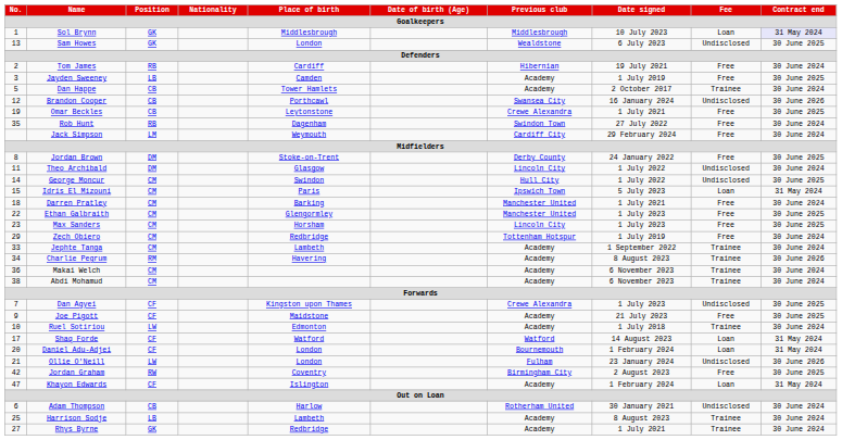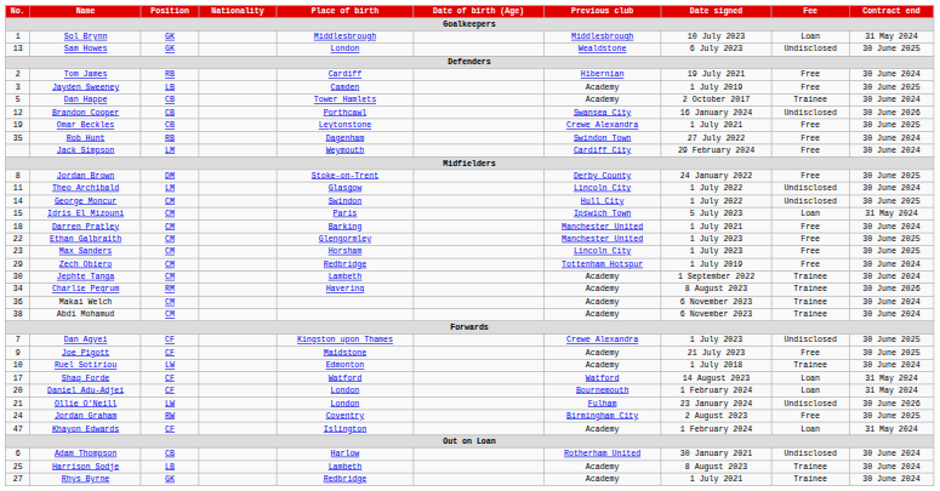Sol Brynn | Contract end: lavender background -> no background
Theo Archibald | Position: DM -> LM
Jephte Tanga | No.: 33 -> 30
Jordan Graham | No.: 42 -> 24
